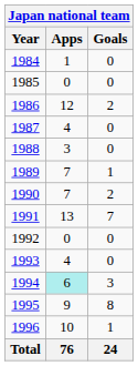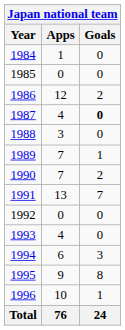1987 | Goals: normal -> bold
1994 | Apps: paleturquoise background -> no background
